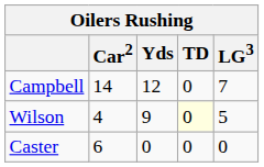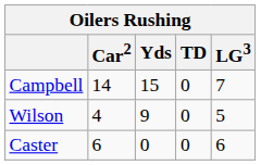Campbell | Yds: 12 -> 15
Wilson | TD: lightyellow background -> no background
Caster | LG3: 0 -> 6
